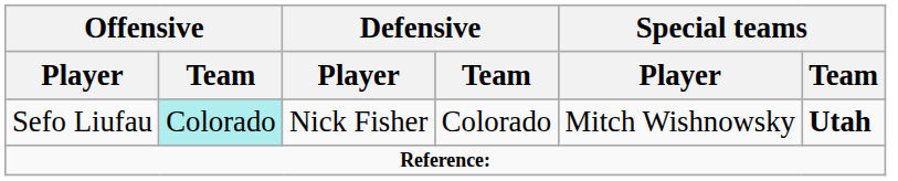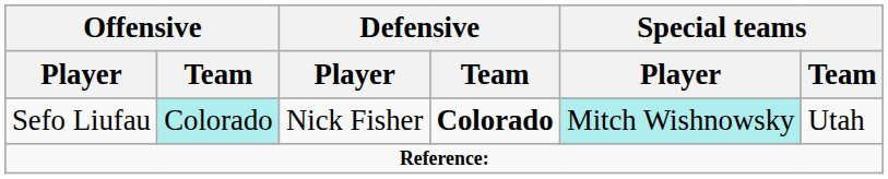Sefo Liufau | Defensive / Team: normal -> bold
Sefo Liufau | Special teams / Player: no background -> paleturquoise background
Sefo Liufau | Special teams / Team: bold -> normal
